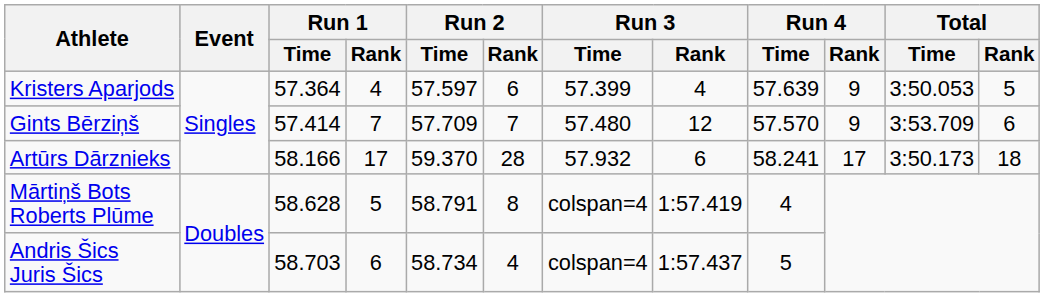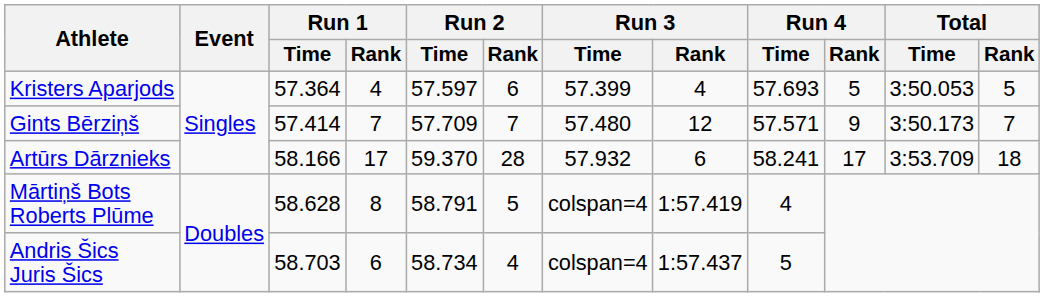Kristers Aparjods | Run 4 / Time: 57.639 -> 57.693
Kristers Aparjods | Run 4 / Rank: 9 -> 5
Gints Bērziņš | Run 4 / Time: 57.570 -> 57.571
Gints Bērziņš | Total / Time: 3:53.709 -> 3:50.173
Gints Bērziņš | Total / Rank: 6 -> 7
Artūrs Dārznieks | Total / Time: 3:50.173 -> 3:53.709
Mārtiņš Bots Roberts Plūme | Run 1 / Rank: 5 -> 8
Mārtiņš Bots Roberts Plūme | Run 2 / Rank: 8 -> 5
